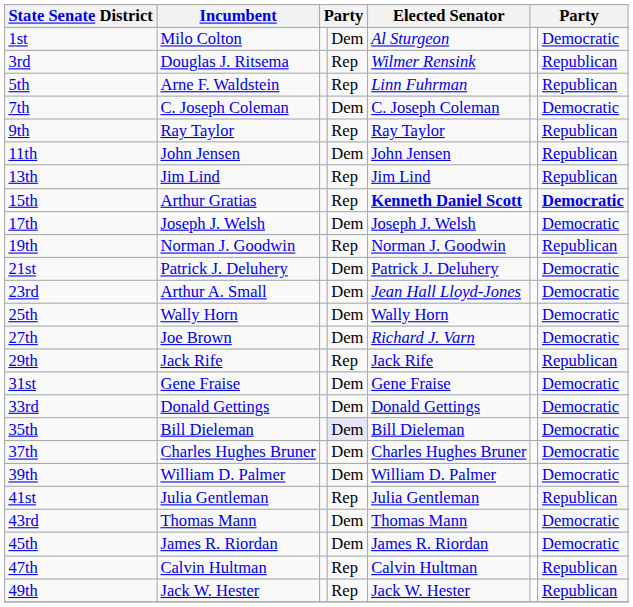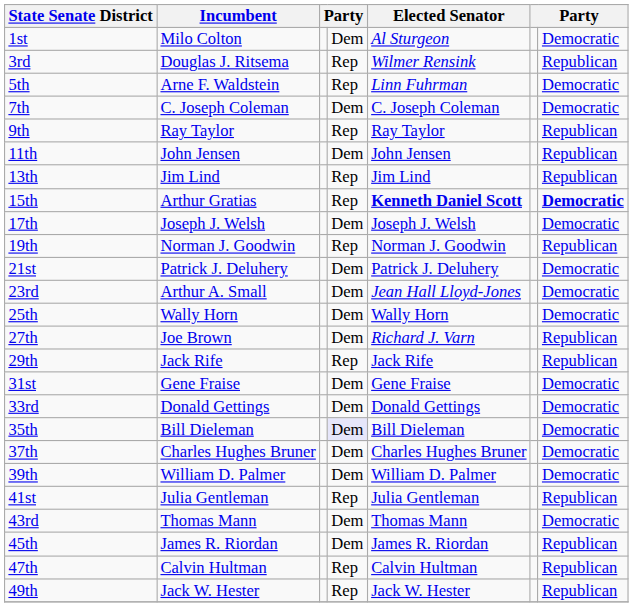5th | column 7: Republican -> Democratic
27th | column 7: Democratic -> Republican
45th | column 7: Democratic -> Republican
